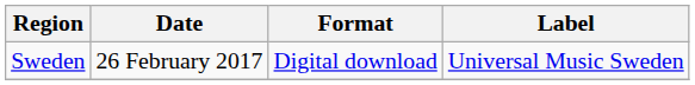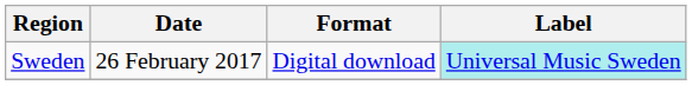Sweden | Label: no background -> paleturquoise background
